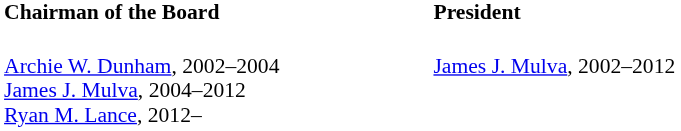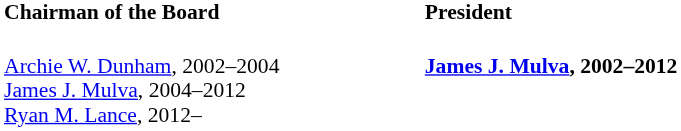row 2 | President: normal -> bold
